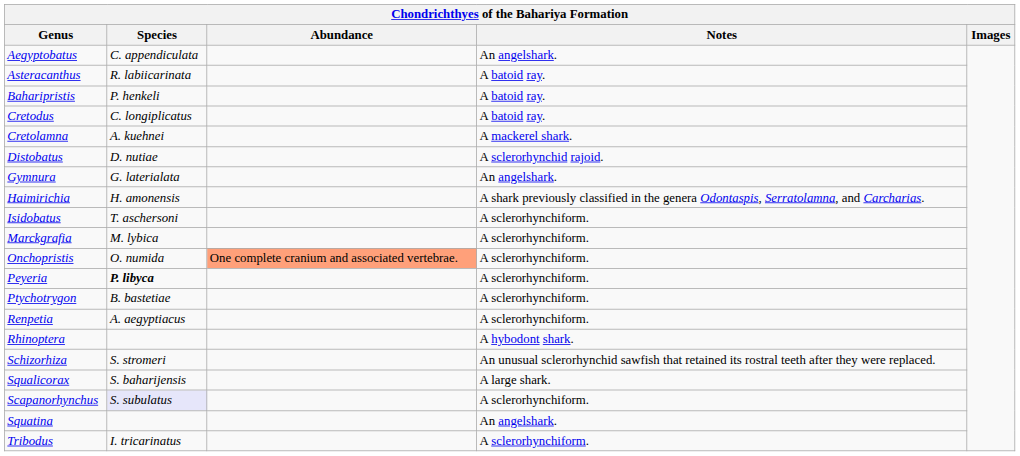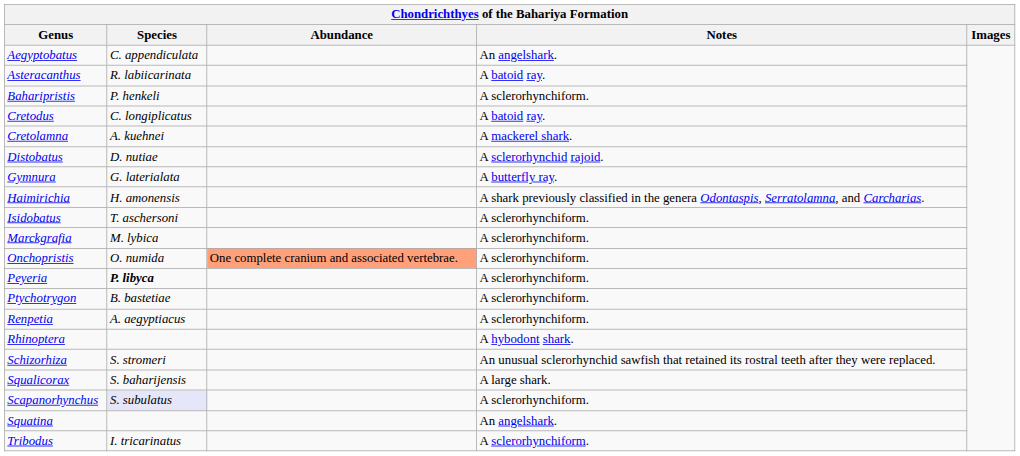Baharipristis | Notes: A batoid ray. -> A sclerorhynchiform.
Gymnura | Notes: An angelshark. -> A butterfly ray.
